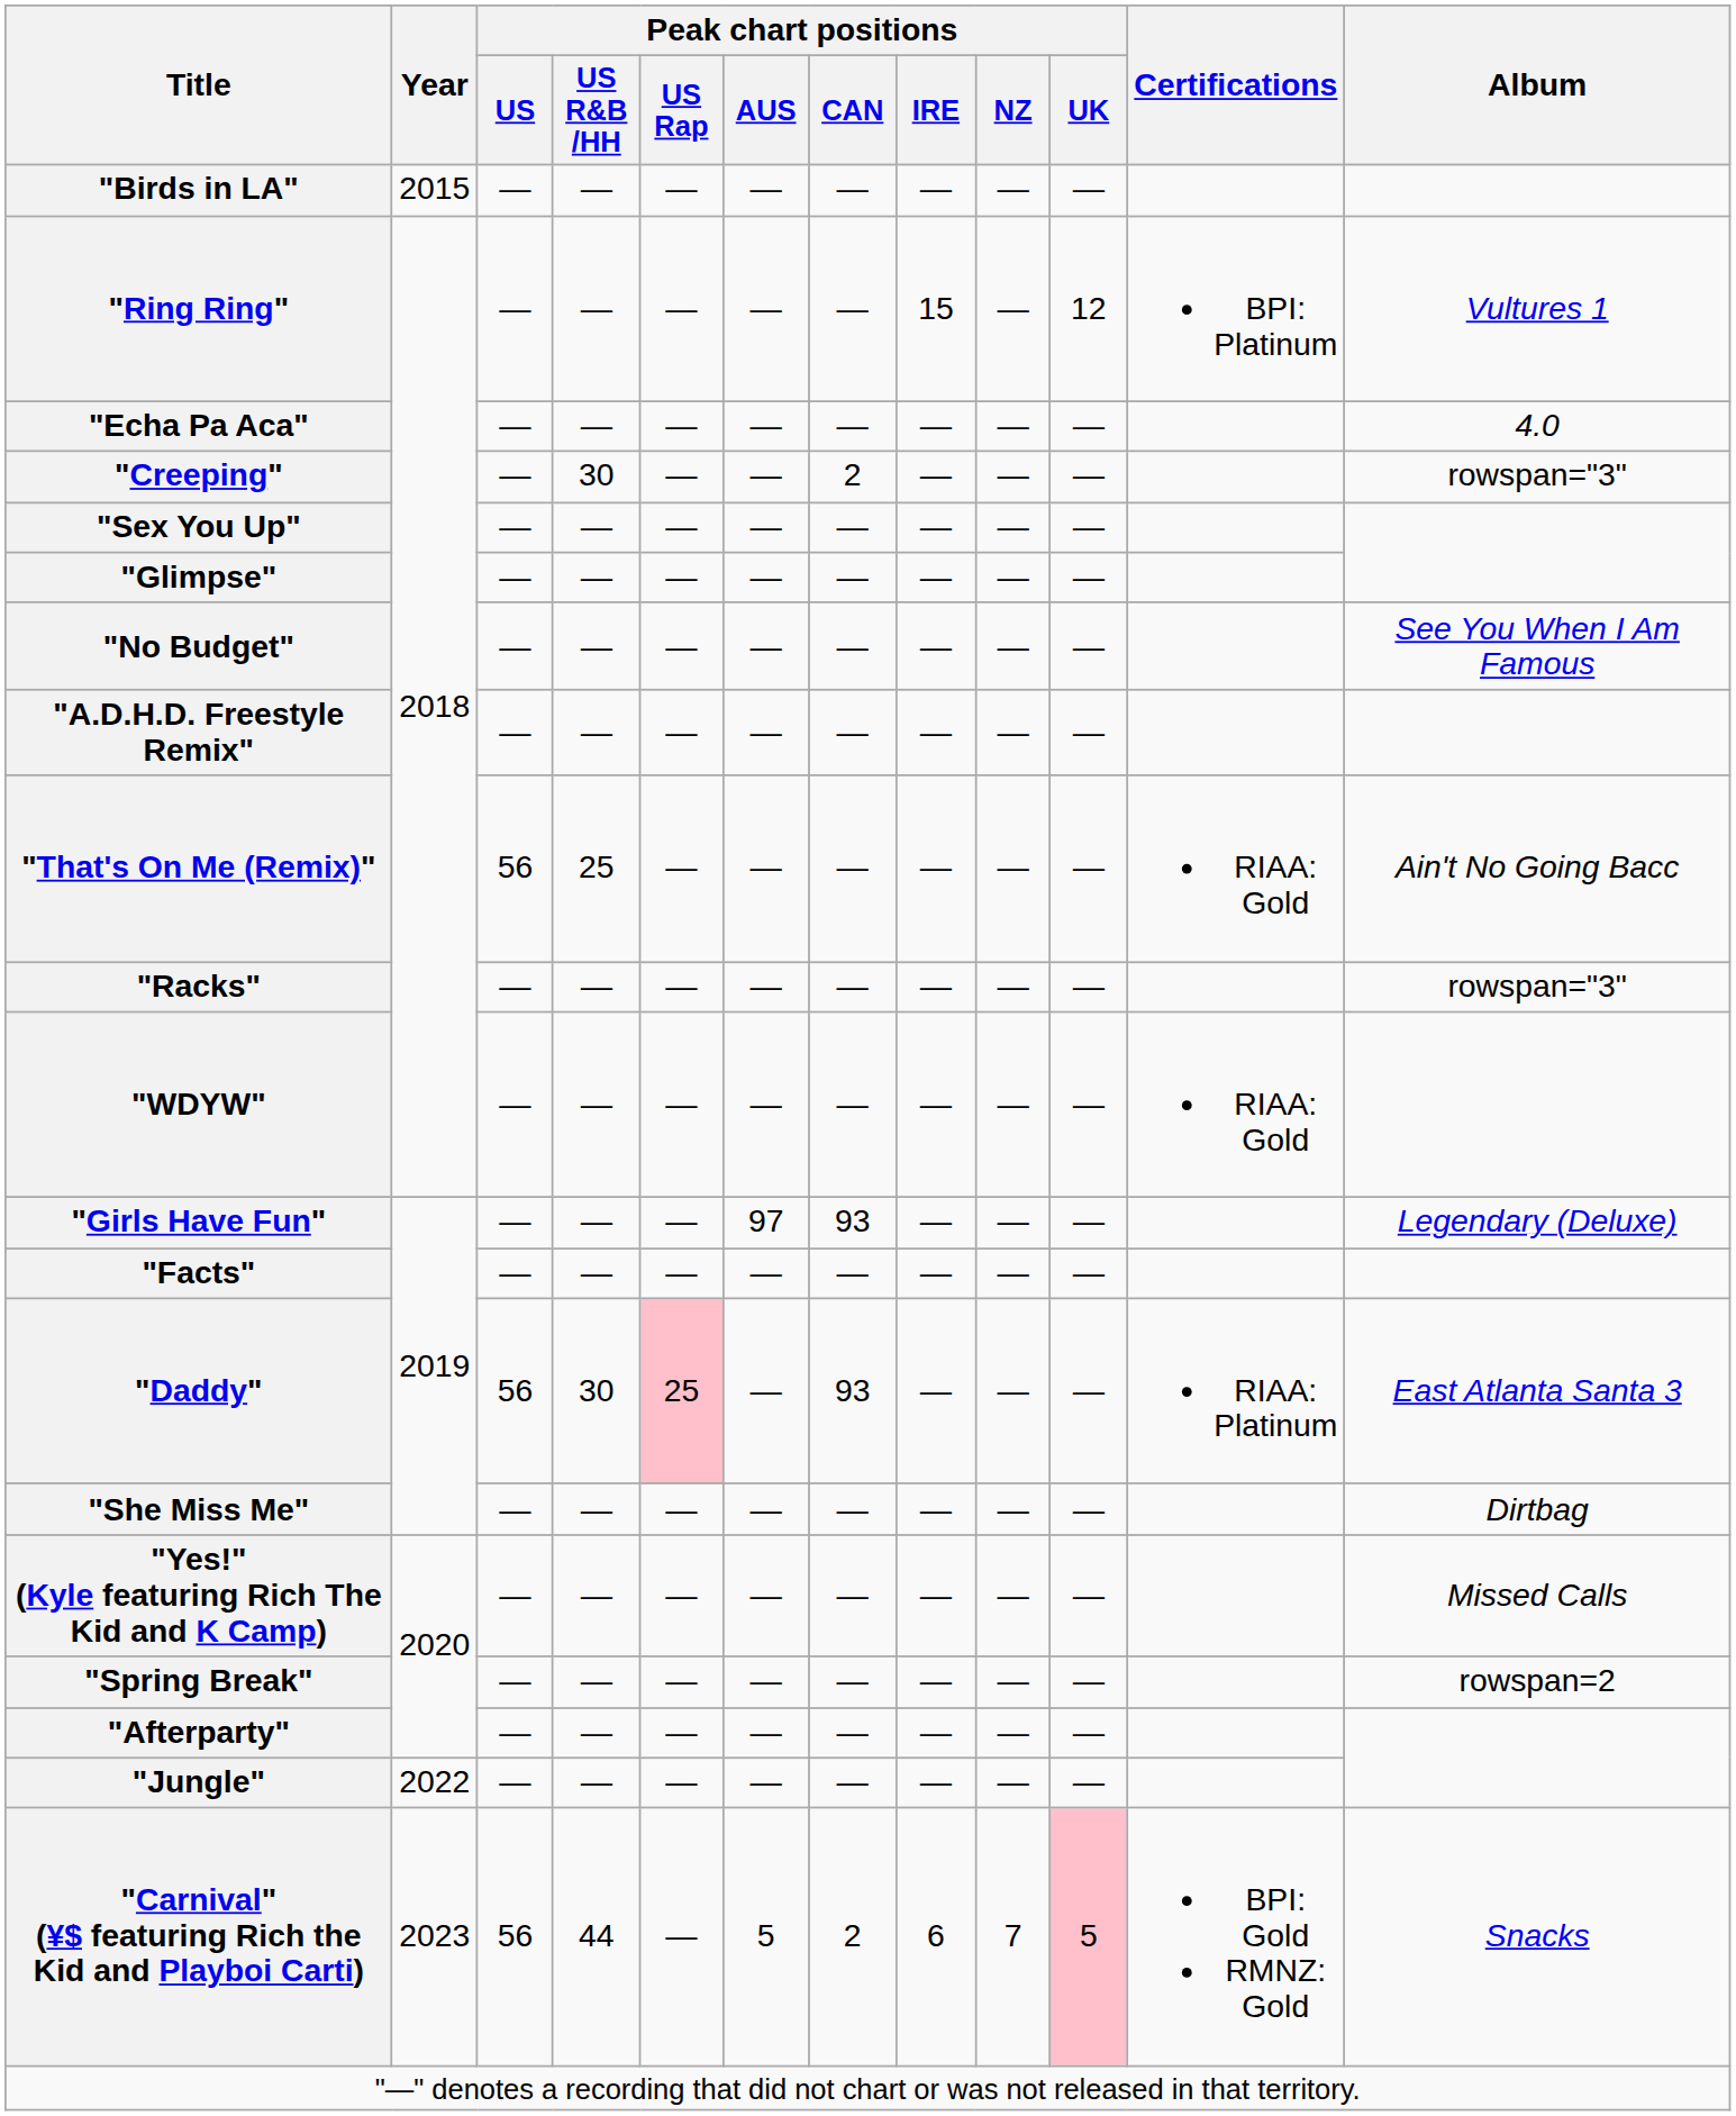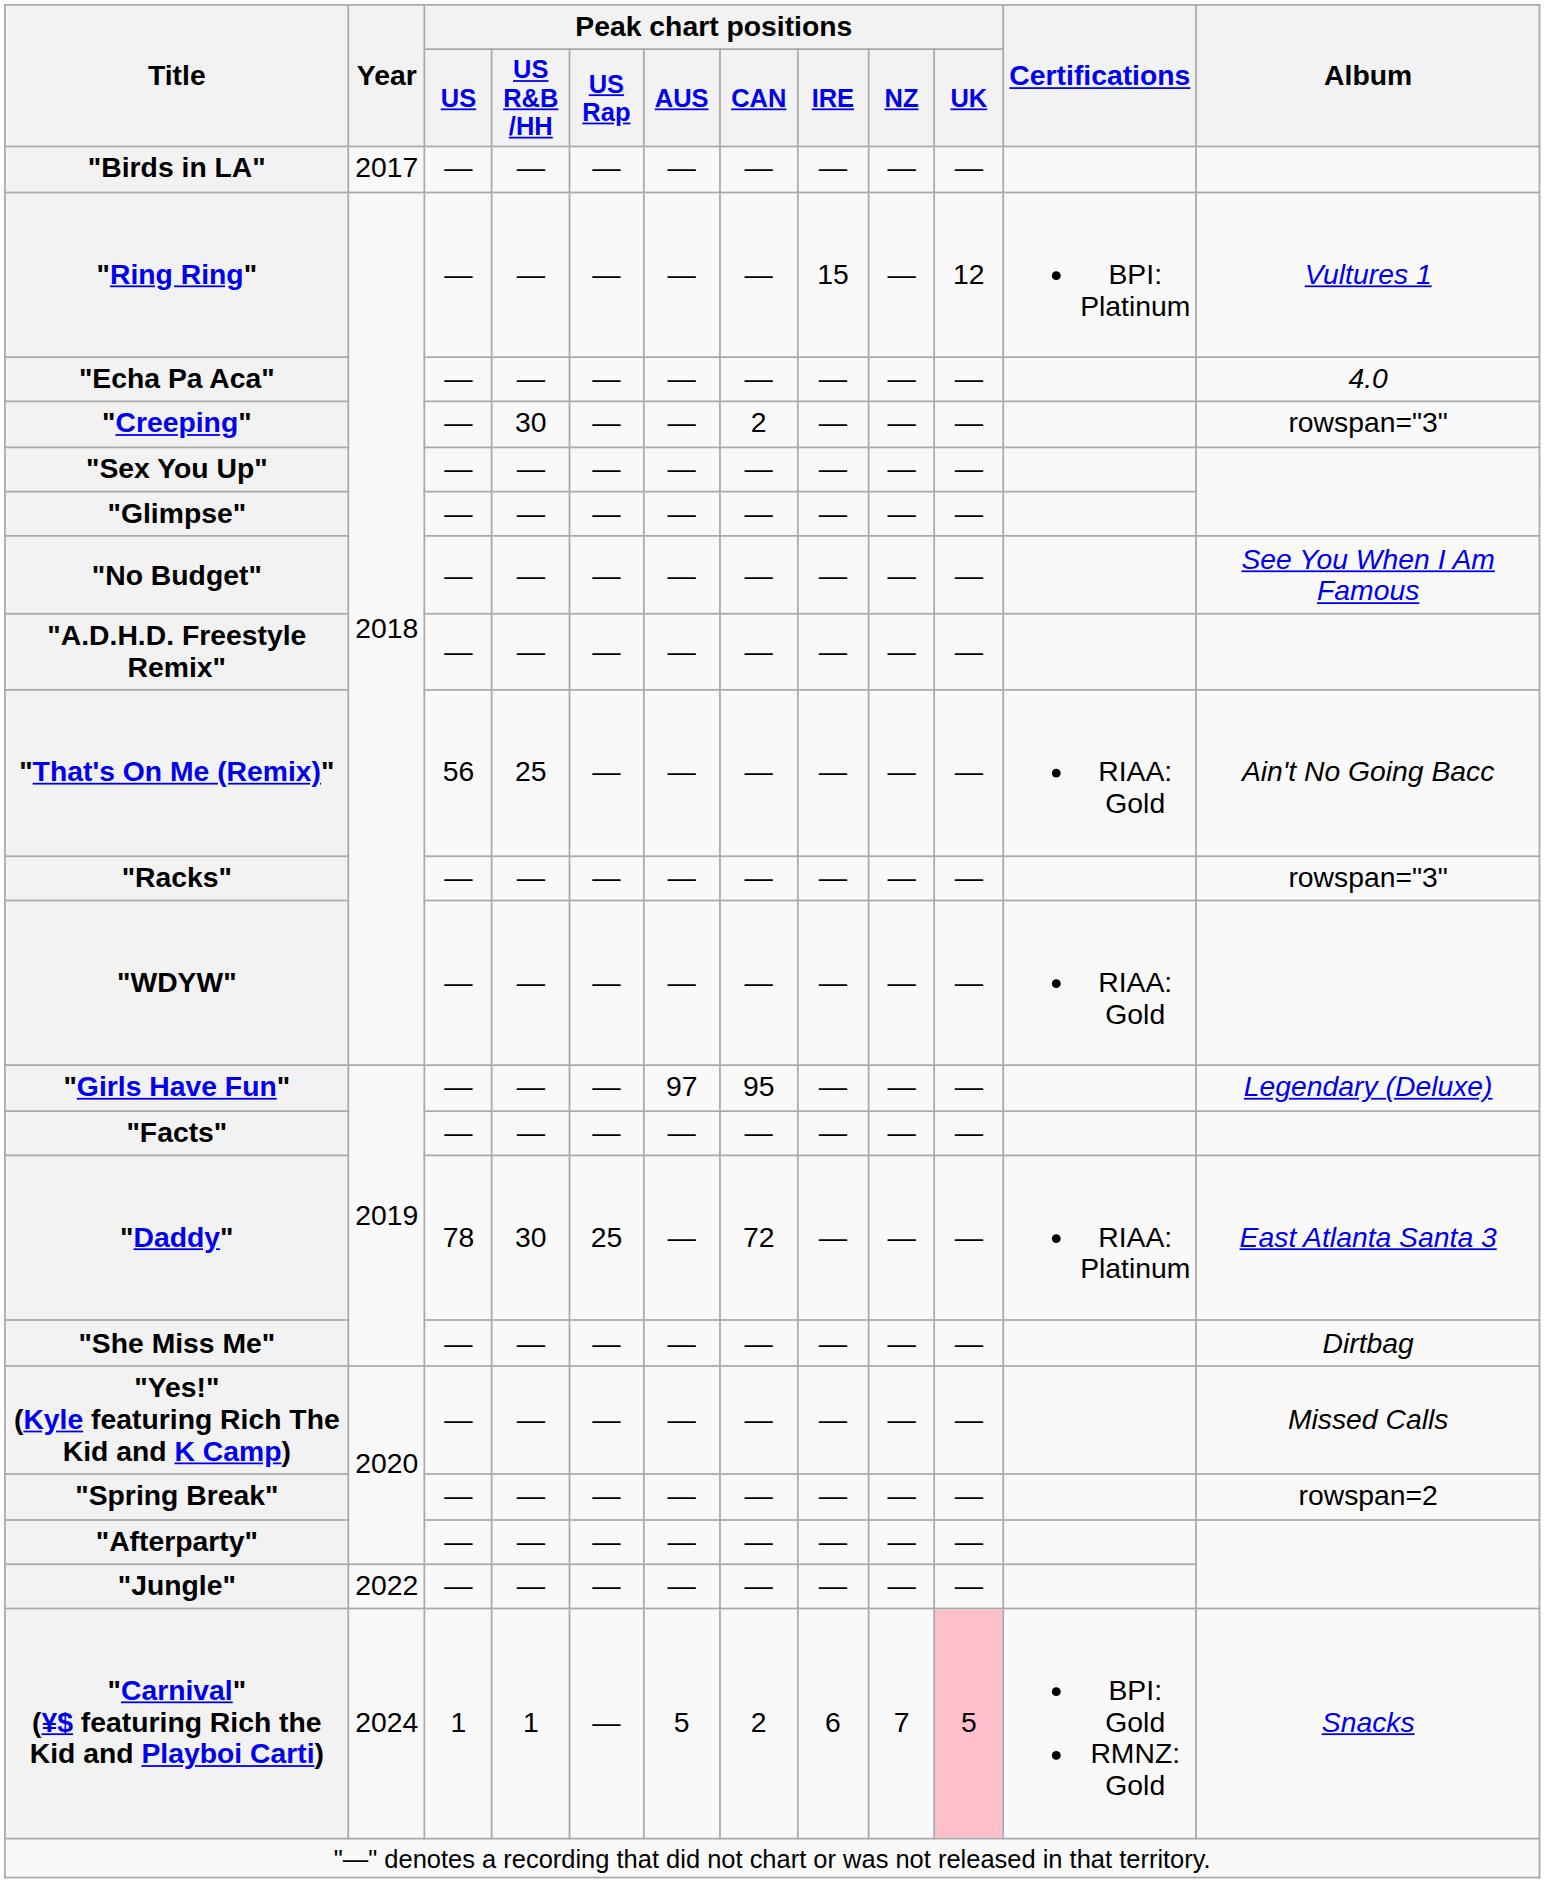"Birds in LA" | Year: 2015 -> 2017
"Girls Have Fun" | Peak chart positions / CAN: 93 -> 95
"Daddy" | Peak chart positions / US: 56 -> 78
"Daddy" | Peak chart positions / US Rap: pink background -> no background
"Daddy" | Peak chart positions / CAN: 93 -> 72
"Carnival" (¥$ featuring Rich the Kid and Playboi Carti) | Year: 2023 -> 2024
"Carnival" (¥$ featuring Rich the Kid and Playboi Carti) | Peak chart positions / US: 56 -> 1
"Carnival" (¥$ featuring Rich the Kid and Playboi Carti) | Peak chart positions / US R&B /HH: 44 -> 1
